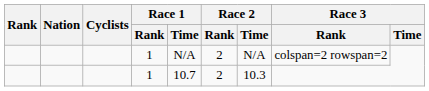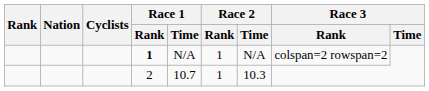row 3 | Race 1 / Rank: normal -> bold
row 3 | Race 2 / Rank: 2 -> 1
row 4 | Race 1 / Rank: 1 -> 2
row 4 | Race 2 / Rank: 2 -> 1
